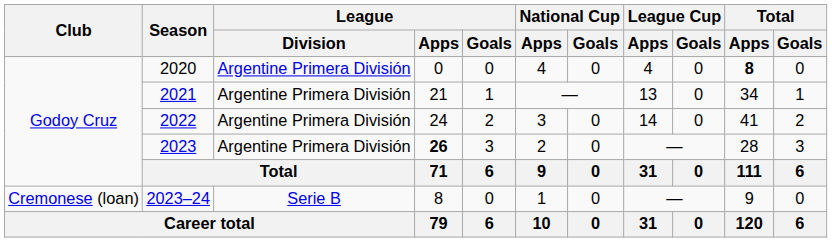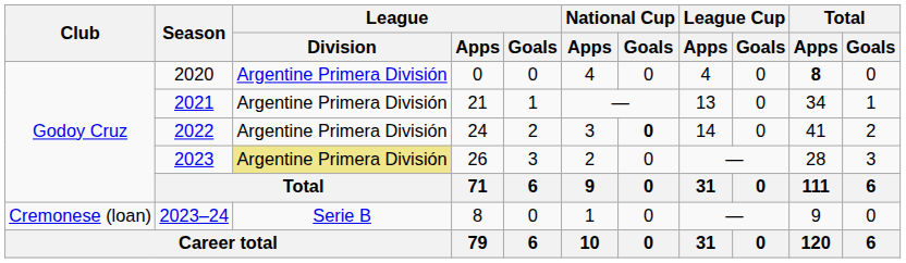2022 | National Cup / Goals: normal -> bold
2023 | League / Division: no background -> khaki background
2023 | League / Apps: bold -> normal
